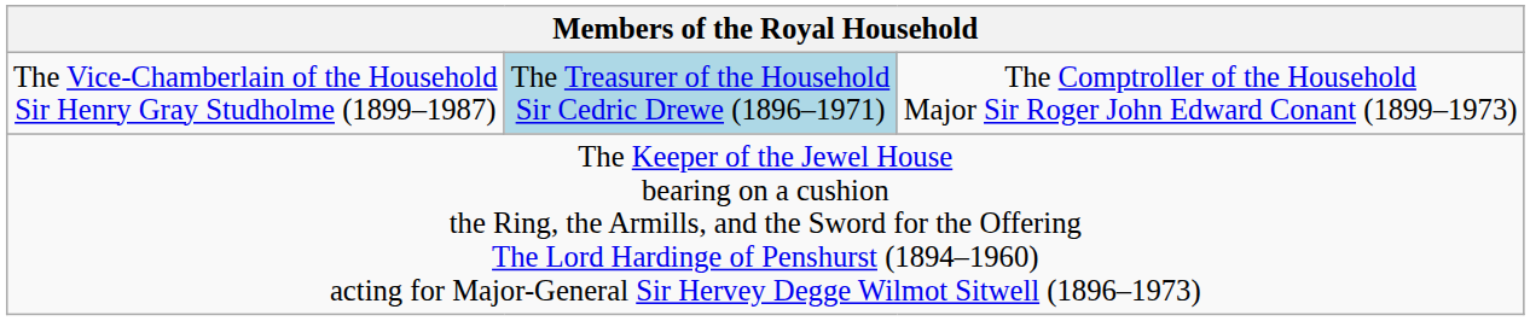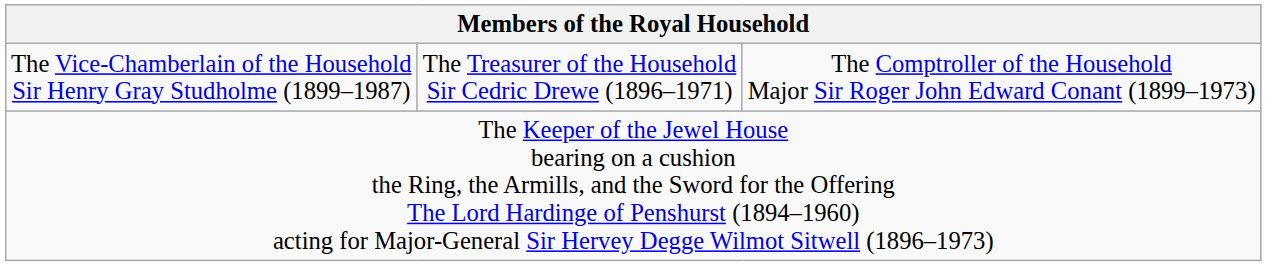row 2 | column 2: lightblue background -> no background
